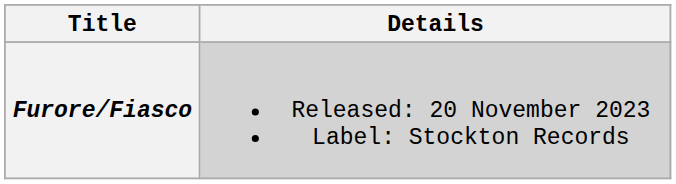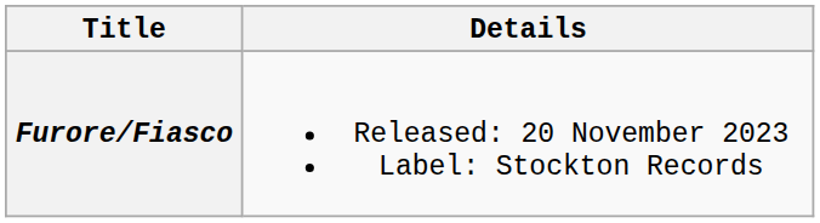Furore/Fiasco | Details: lightgrey background -> no background
